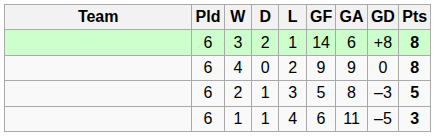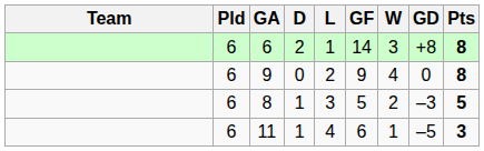columns swapped: W <-> GA
